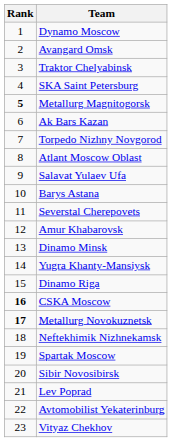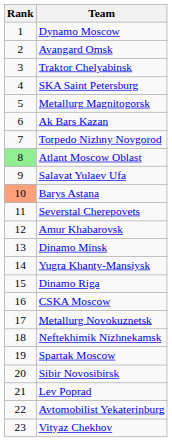Metallurg Magnitogorsk | Rank: bold -> normal
Atlant Moscow Oblast | Rank: no background -> lightgreen background
Barys Astana | Rank: no background -> lightsalmon background
CSKA Moscow | Rank: bold -> normal
Metallurg Novokuznetsk | Rank: bold -> normal
